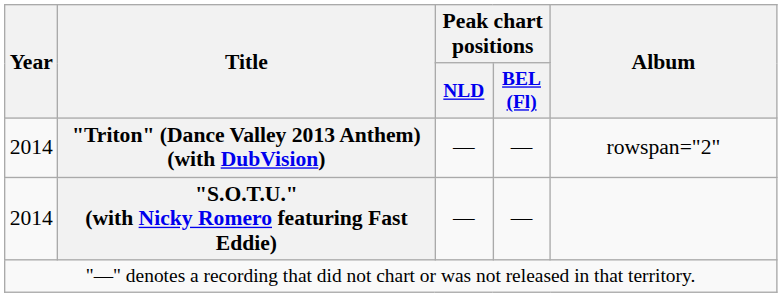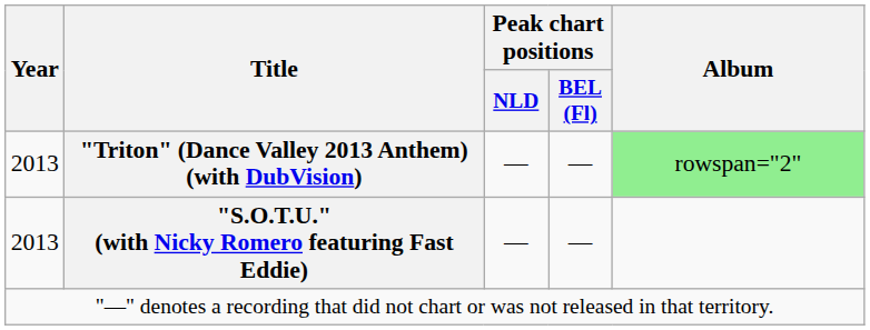"Triton" (Dance Valley 2013 Anthem) (with DubVision) | Year: 2014 -> 2013
"Triton" (Dance Valley 2013 Anthem) (with DubVision) | Album: no background -> lightgreen background
"S.O.T.U." (with Nicky Romero featuring Fast Eddie) | Year: 2014 -> 2013
